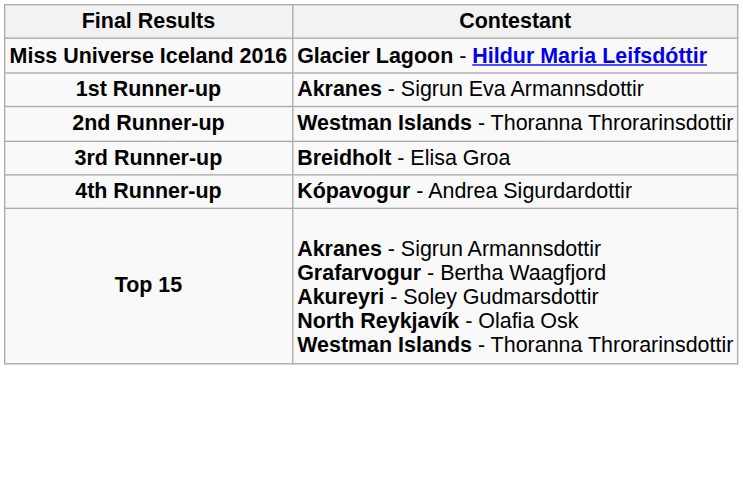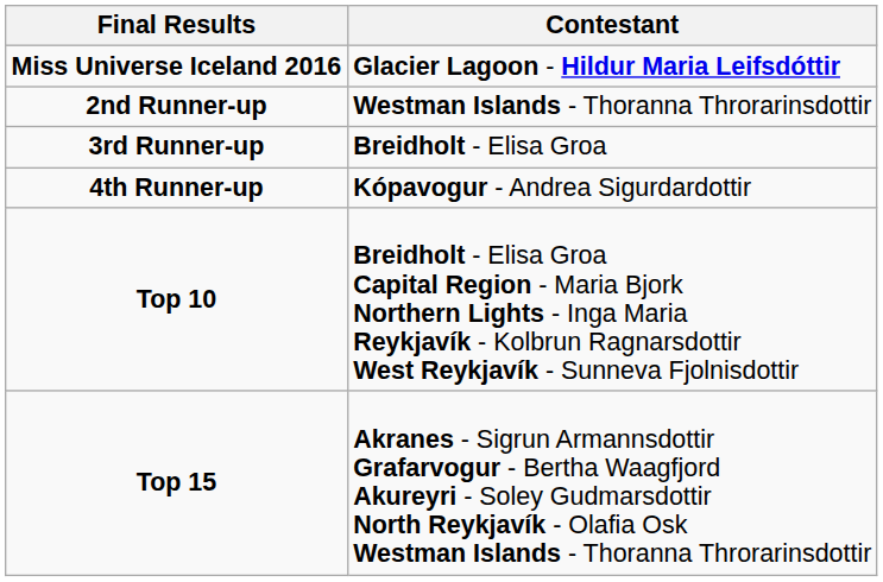- row: 1st Runner-up | Akranes - Sigrun Eva Armannsdottir
+ row: Top 10 | Breidholt - Elisa Groa Capital Region - Maria Bjork Northern Lights - Inga Maria Reykjavík - Kolbrun Ragnarsdottir West Reykjavík - Sunneva Fjolnisdottir
